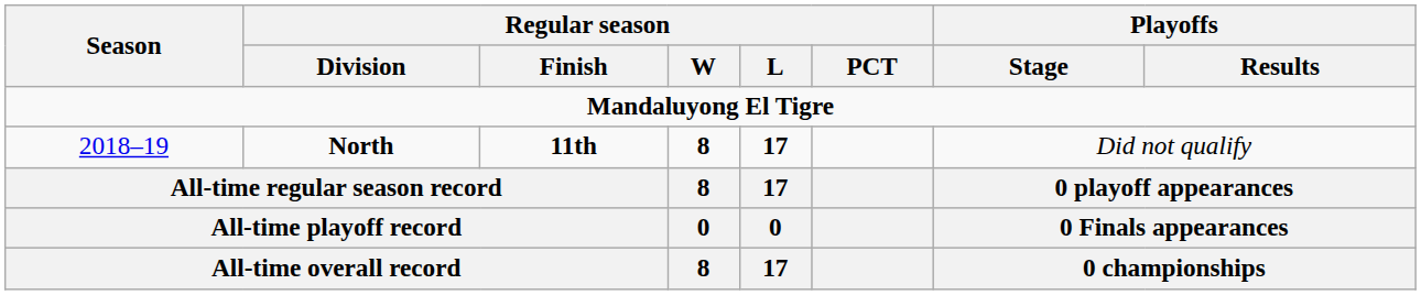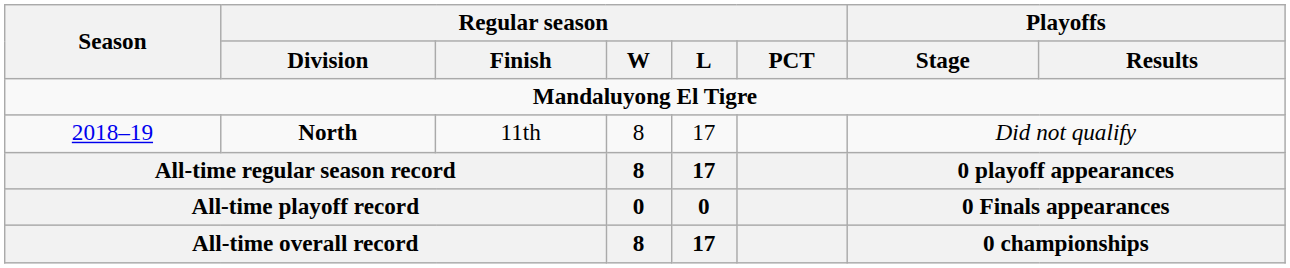2018–19 | Regular season / Finish: bold -> normal
2018–19 | Regular season / W: bold -> normal
2018–19 | Regular season / L: bold -> normal
